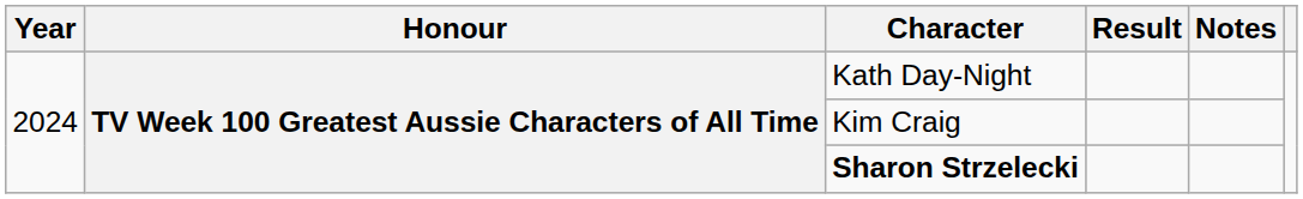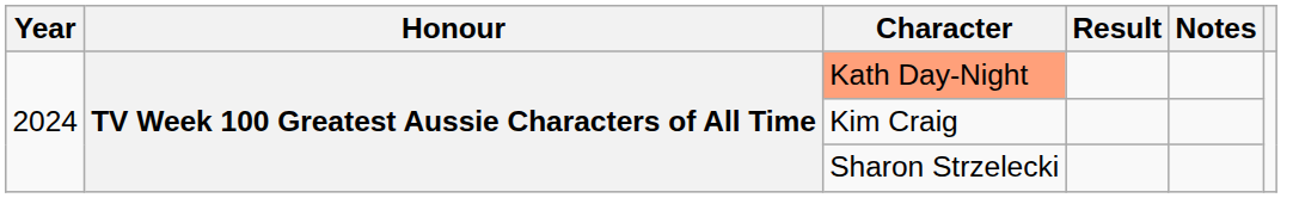row 2 | Character: no background -> lightsalmon background
row 4 | Character: bold -> normal
